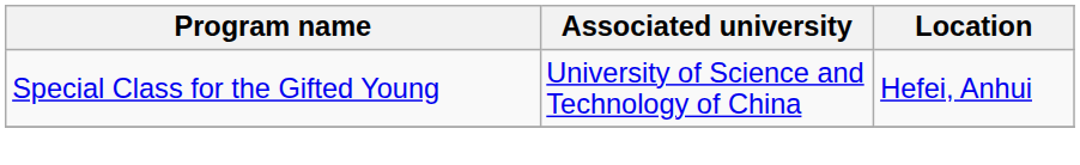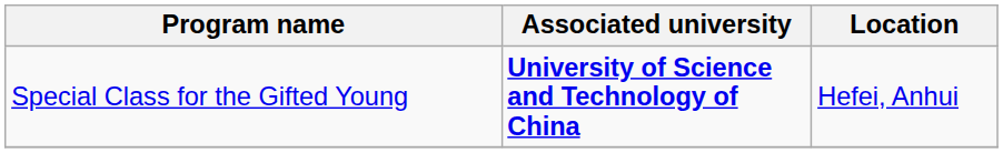Special Class for the Gifted Young | Associated university: normal -> bold
